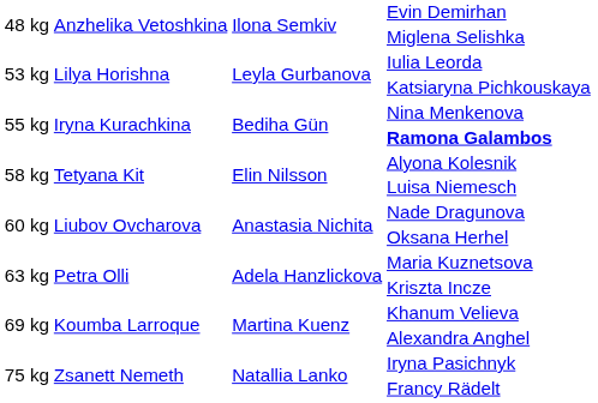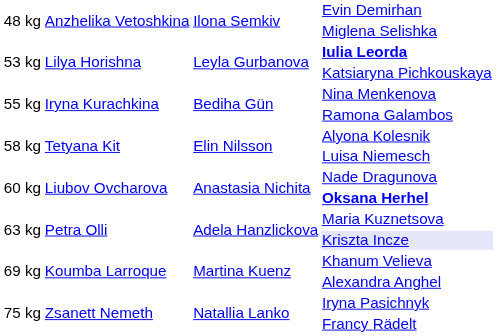Iulia Leorda | column 4: normal -> bold
Ramona Galambos | column 4: bold -> normal
Oksana Herhel | column 4: normal -> bold
Kriszta Incze | column 4: no background -> lavender background
